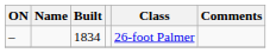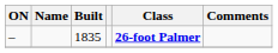– | Built: 1834 -> 1835
– | Class: normal -> bold
